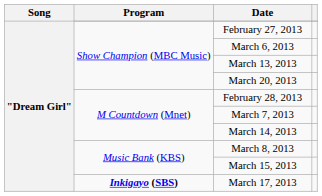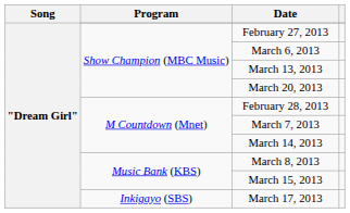March 17, 2013 | Program: bold -> normal
